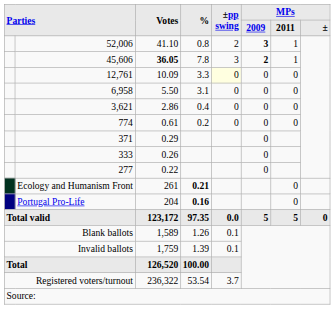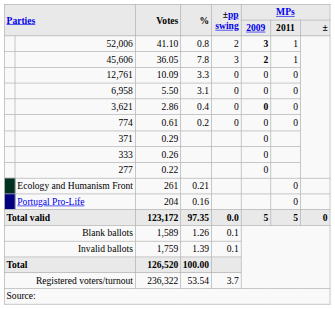45,606 | Votes: bold -> normal
12,761 | ±pp swing: lightyellow background -> no background
3,621 | MPs / 2009: normal -> bold
Ecology and Humanism Front | %: bold -> normal
Portugal Pro-Life | %: bold -> normal
